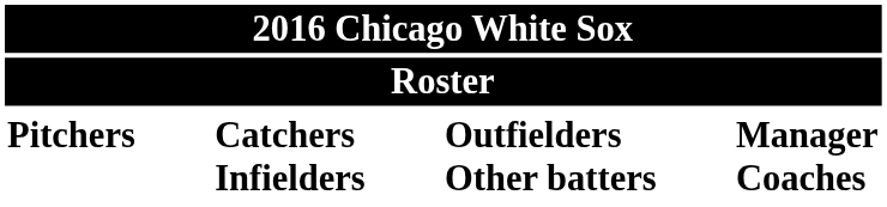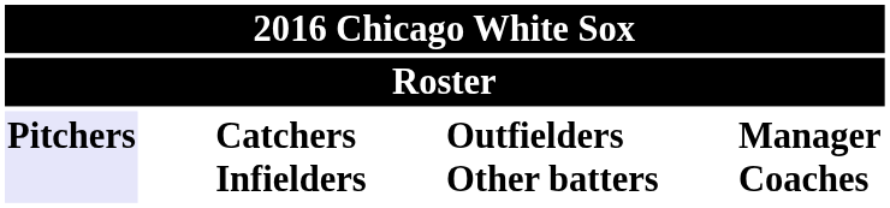Pitchers | column 1: no background -> lavender background
